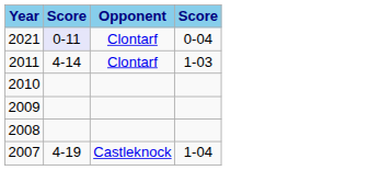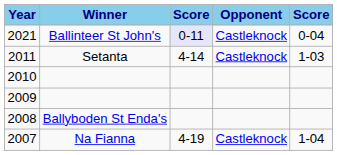+ column: Winner | Ballinteer St John's | Setanta | Ballyboden St Enda's | Na Fianna
2021 | Opponent: Clontarf -> Castleknock
2011 | Opponent: Clontarf -> Castleknock
